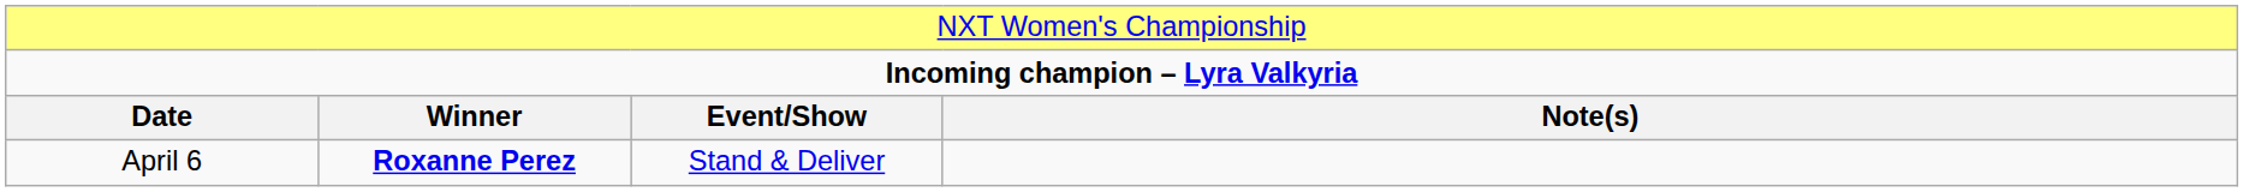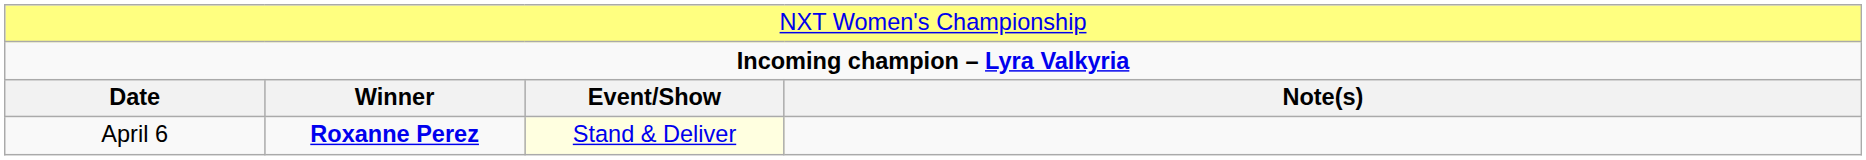April 6 | column 3: no background -> lightyellow background
